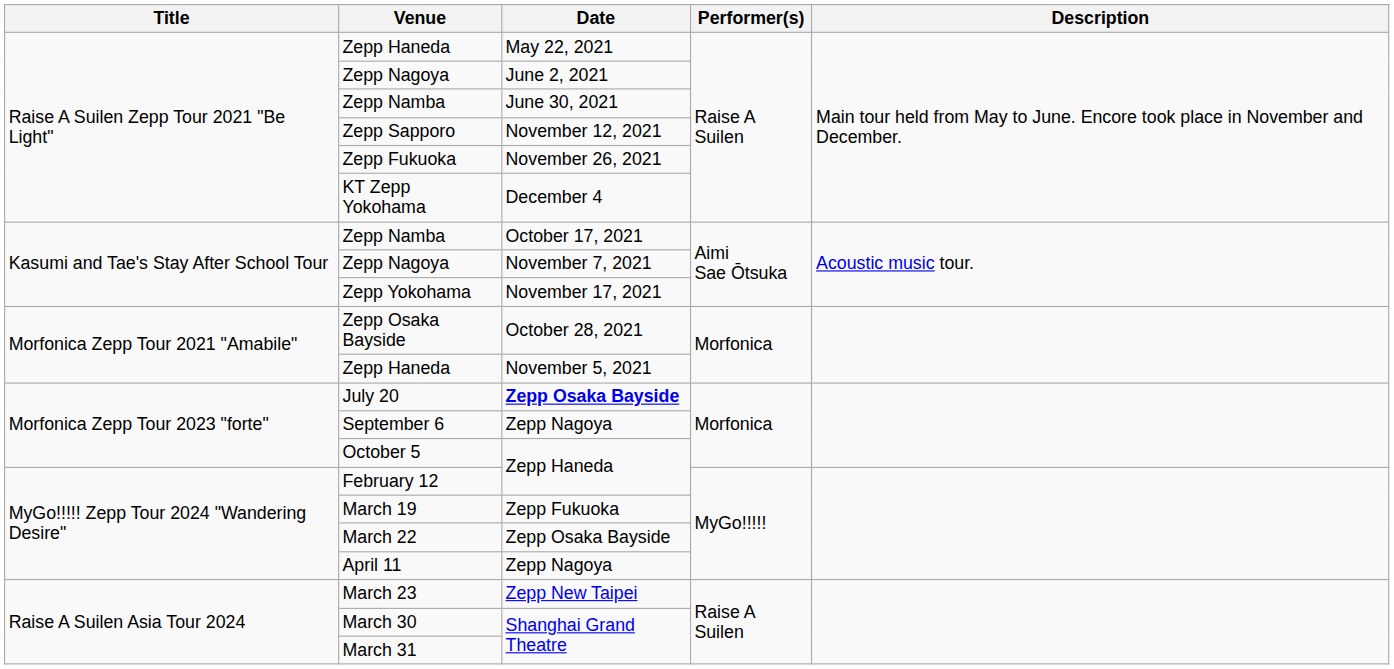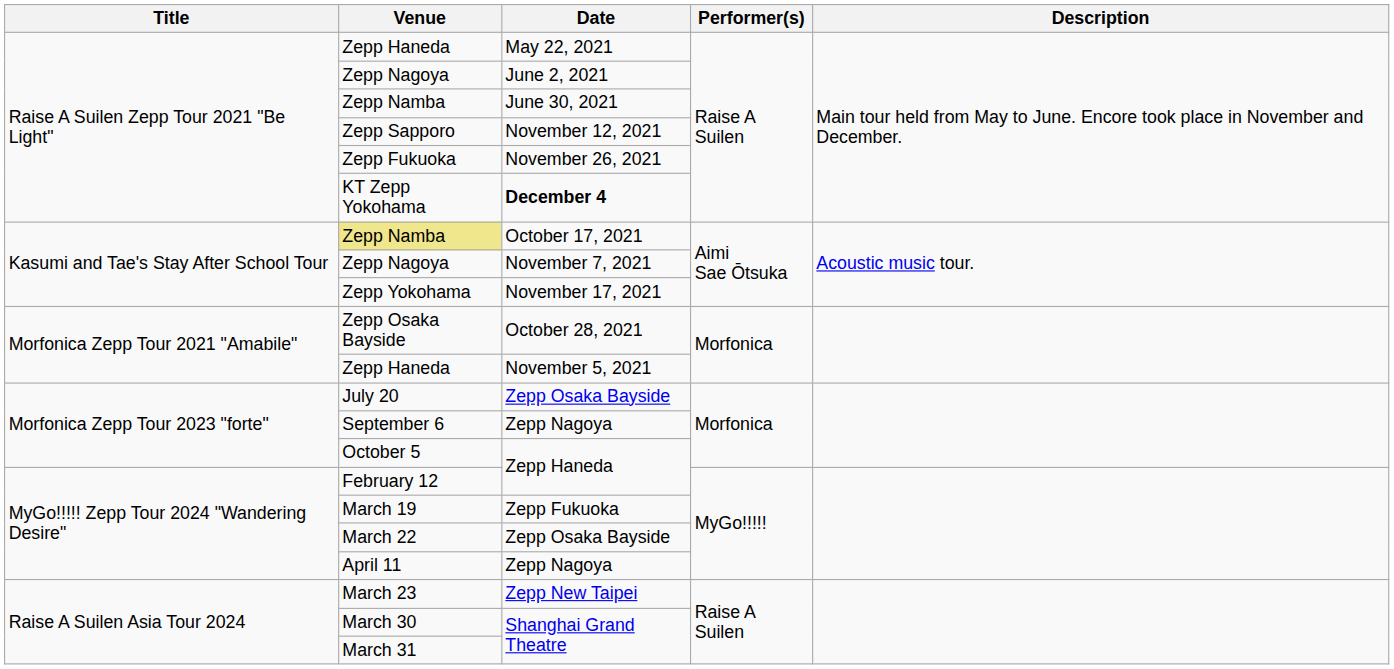KT Zepp Yokohama | Date: normal -> bold
Zepp Namba / October 17, 2021 | Venue: no background -> khaki background
July 20 | Date: bold -> normal
